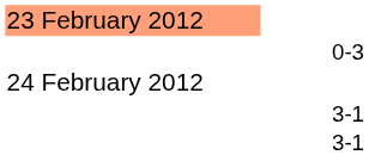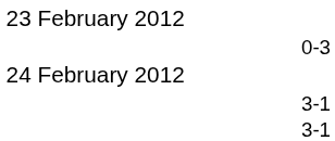23 February 2012 | column 1: lightsalmon background -> no background
